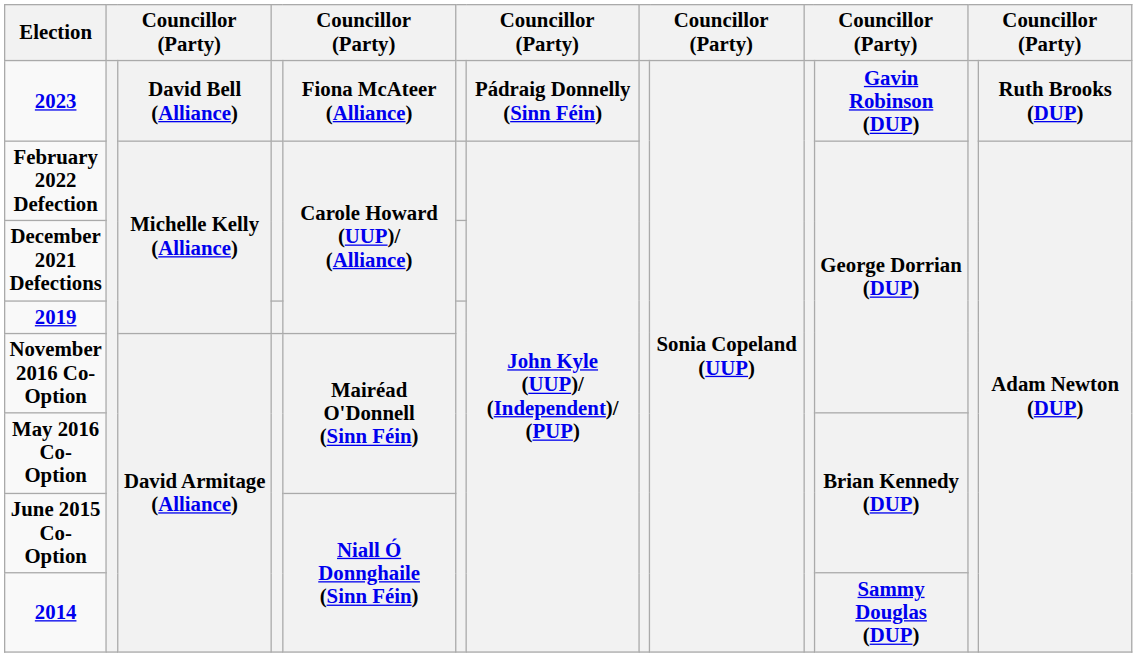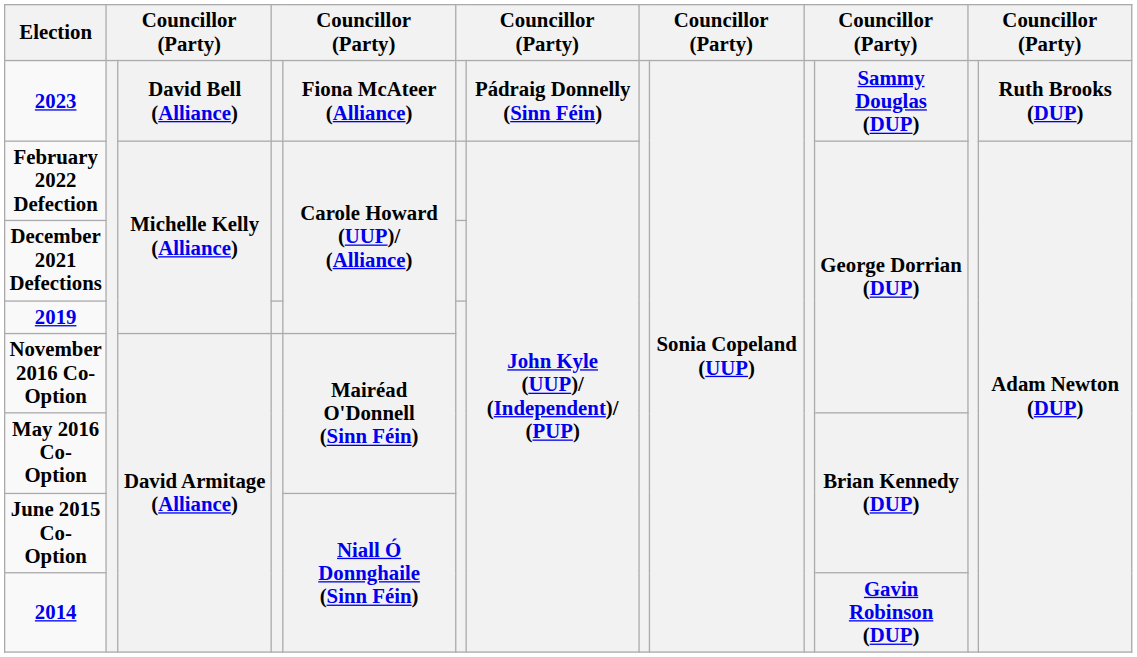2023 | column 11: Gavin Robinson (DUP) -> Sammy Douglas (DUP)
2014 | column 11: Sammy Douglas (DUP) -> Gavin Robinson (DUP)
